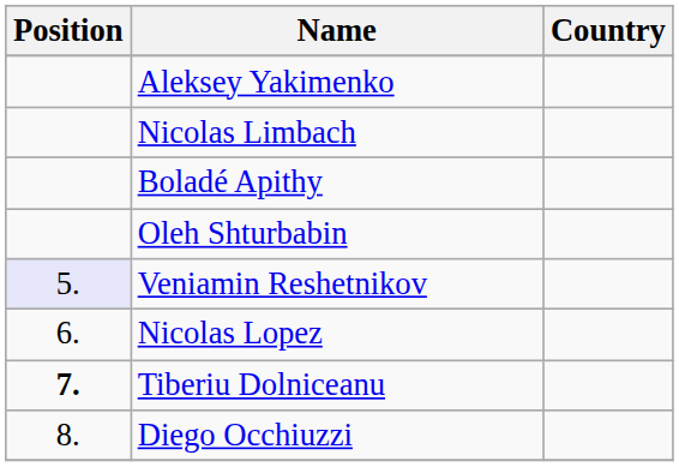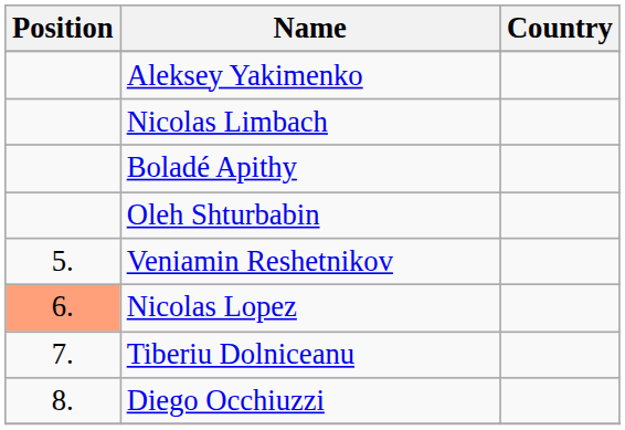Veniamin Reshetnikov | Position: lavender background -> no background
Nicolas Lopez | Position: no background -> lightsalmon background
Tiberiu Dolniceanu | Position: bold -> normal
